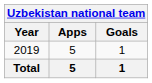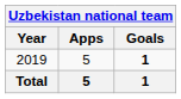2019 | Goals: normal -> bold
